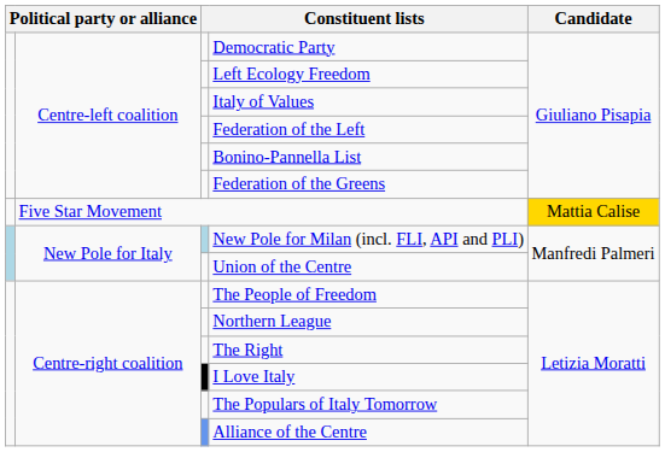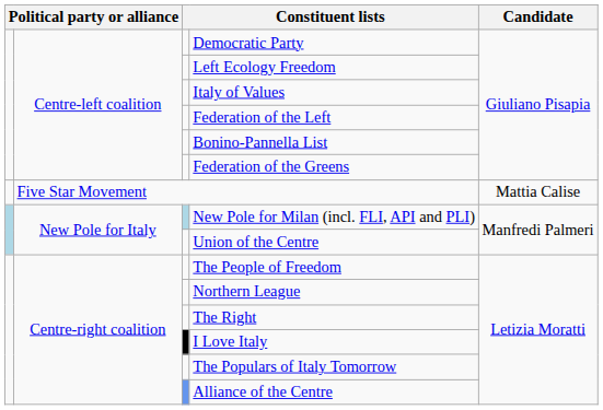Five Star Movement | Candidate: gold background -> no background
